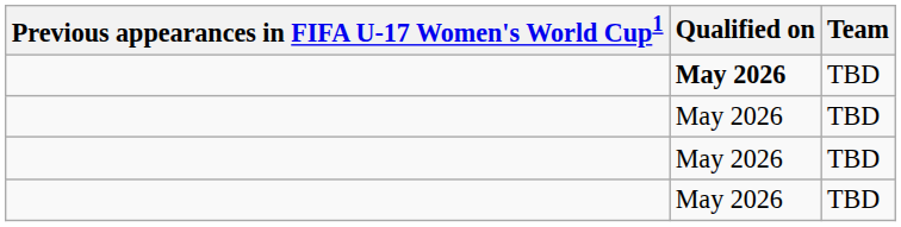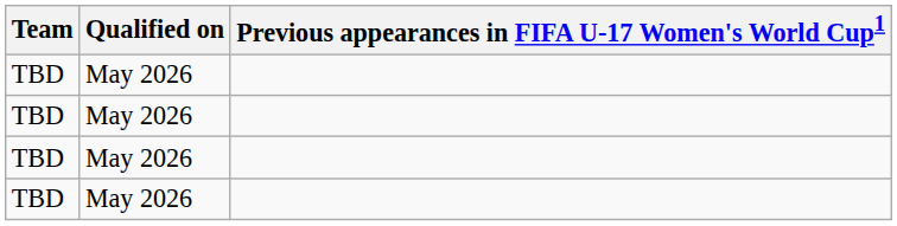columns swapped: Team <-> Previous appearances in FIFA U-17 Women's World Cup1
row 2 | Qualified on: bold -> normal
